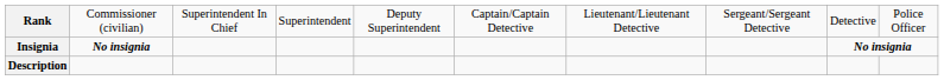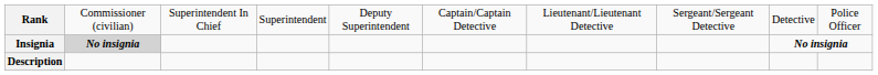Insignia | column 2: no background -> lightgrey background
